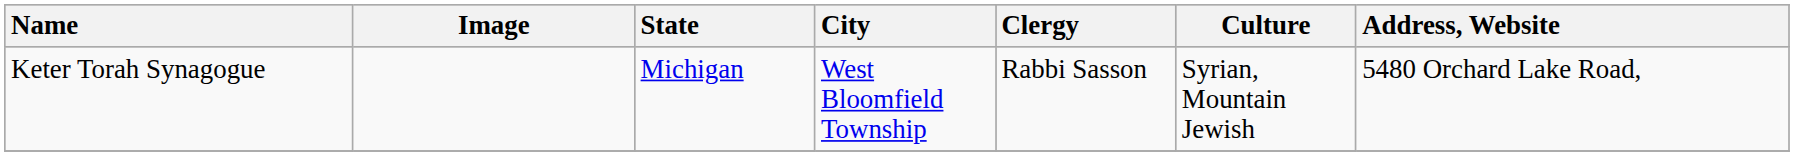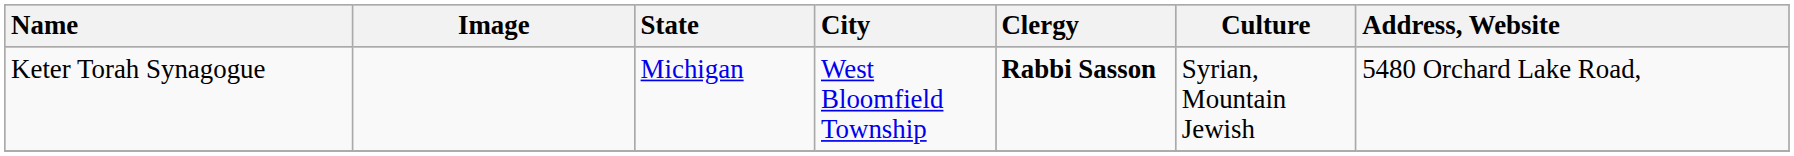Keter Torah Synagogue | Clergy: normal -> bold
